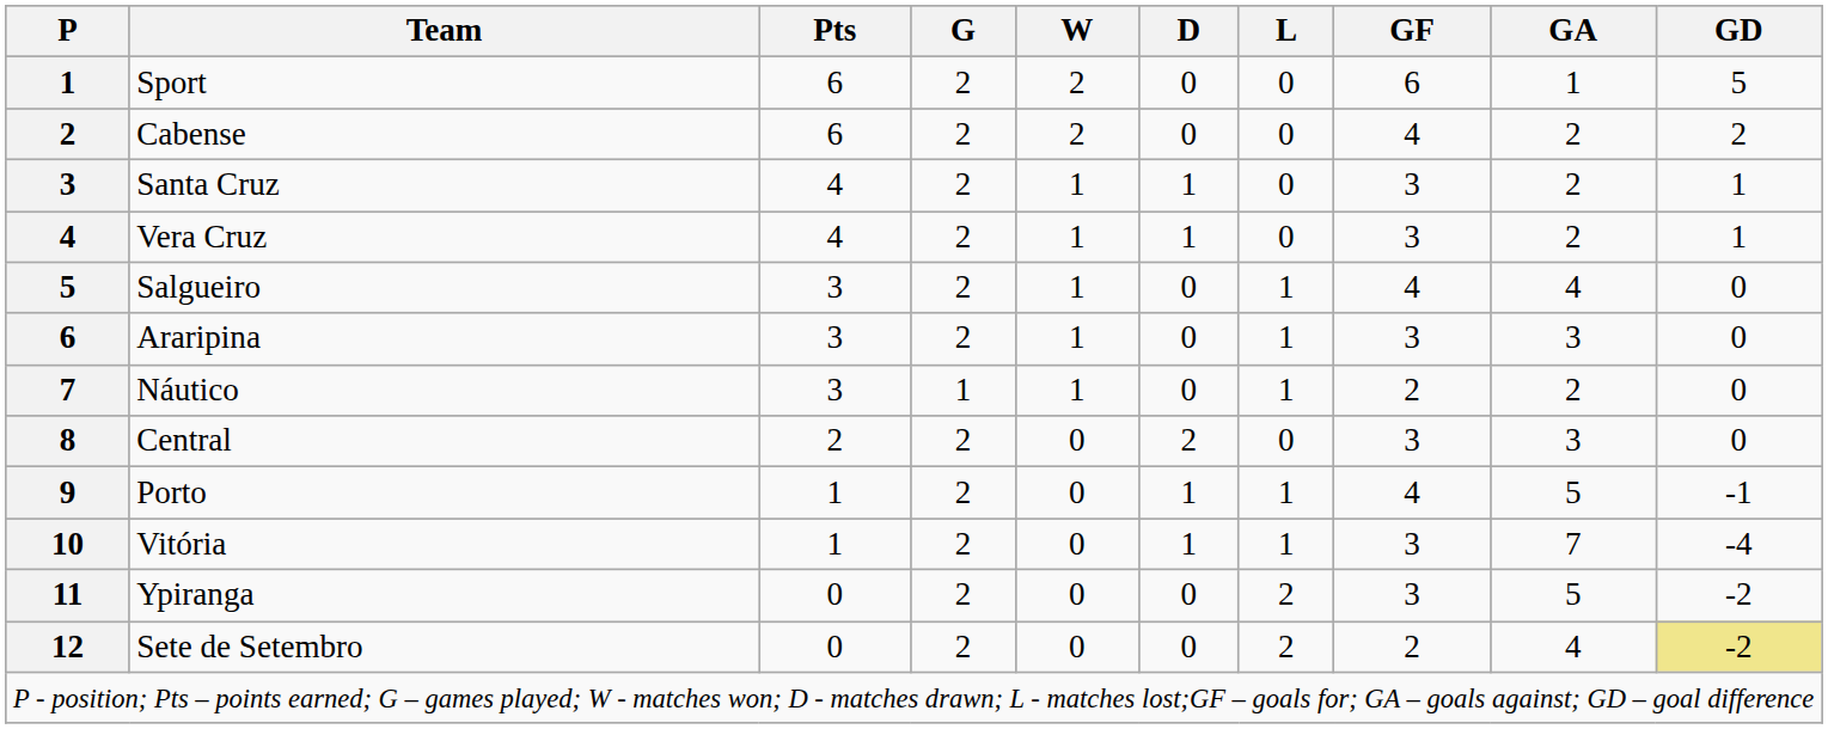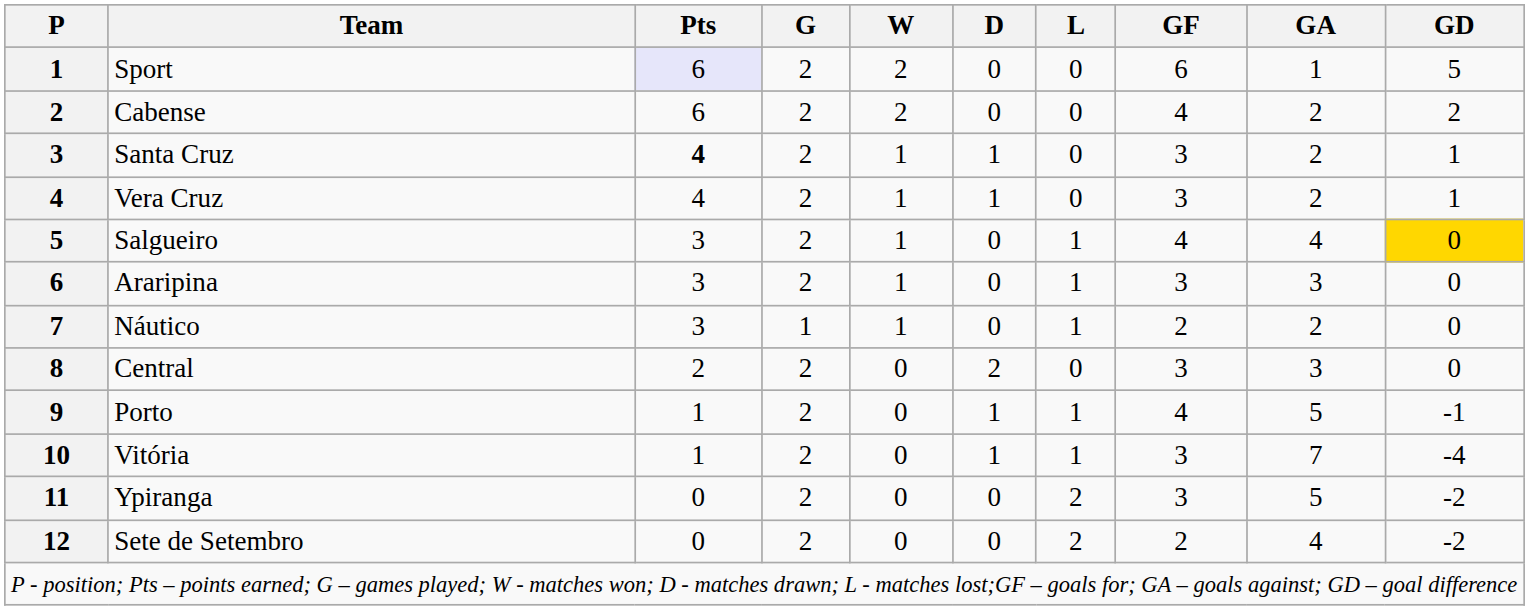Sport | Pts: no background -> lavender background
Santa Cruz | Pts: normal -> bold
Salgueiro | GD: no background -> gold background
Sete de Setembro | GD: khaki background -> no background
